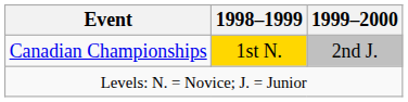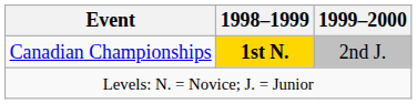Canadian Championships | 1998–1999: normal -> bold
